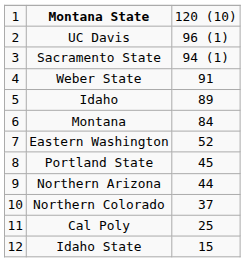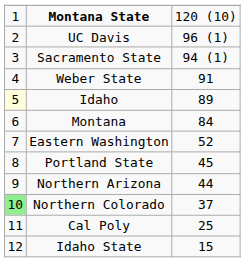Idaho | column 1: no background -> lightyellow background
Northern Colorado | column 1: no background -> lightgreen background
